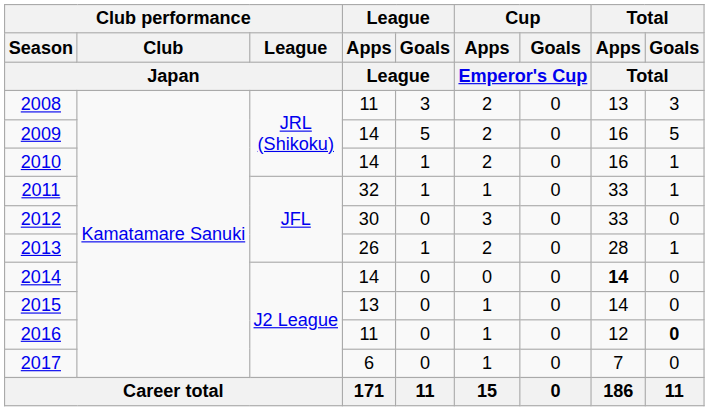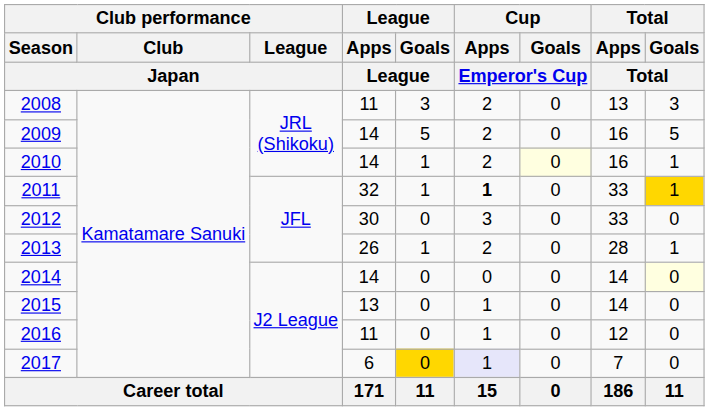2010 | Cup / Goals / Emperor's Cup: no background -> lightyellow background
2011 | Cup / Apps / Emperor's Cup: normal -> bold
2011 | Total / Goals / Total: no background -> gold background
2014 | Total / Apps / Total: bold -> normal
2014 | Total / Goals / Total: no background -> lightyellow background
2016 | Total / Goals / Total: bold -> normal
2017 | League / Goals / League: no background -> gold background
2017 | Cup / Apps / Emperor's Cup: no background -> lavender background
